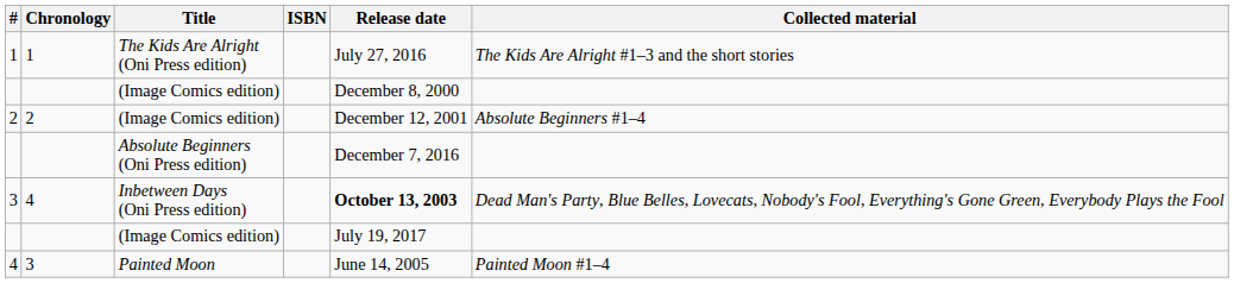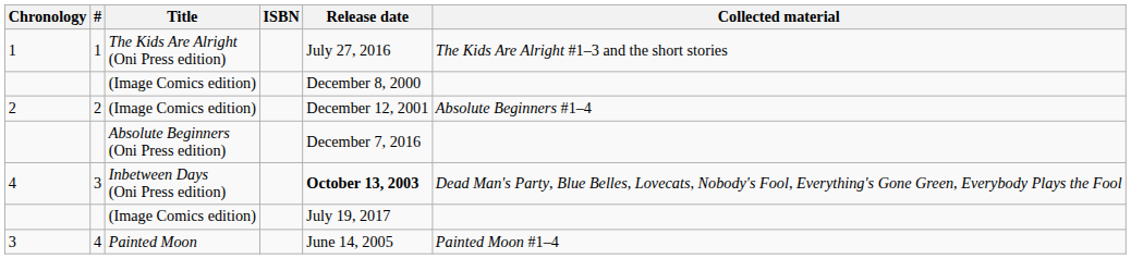columns swapped: # <-> Chronology
